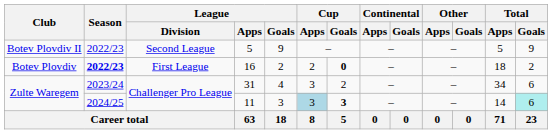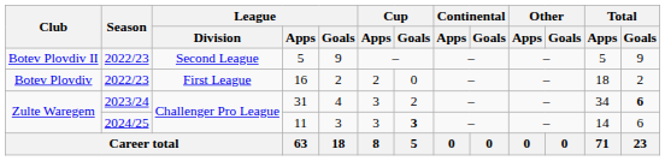16 | Season: bold -> normal
16 | Cup / Goals: bold -> normal
31 | Total / Goals: normal -> bold
11 | Cup / Apps: lightblue background -> no background
11 | Total / Goals: paleturquoise background -> no background
